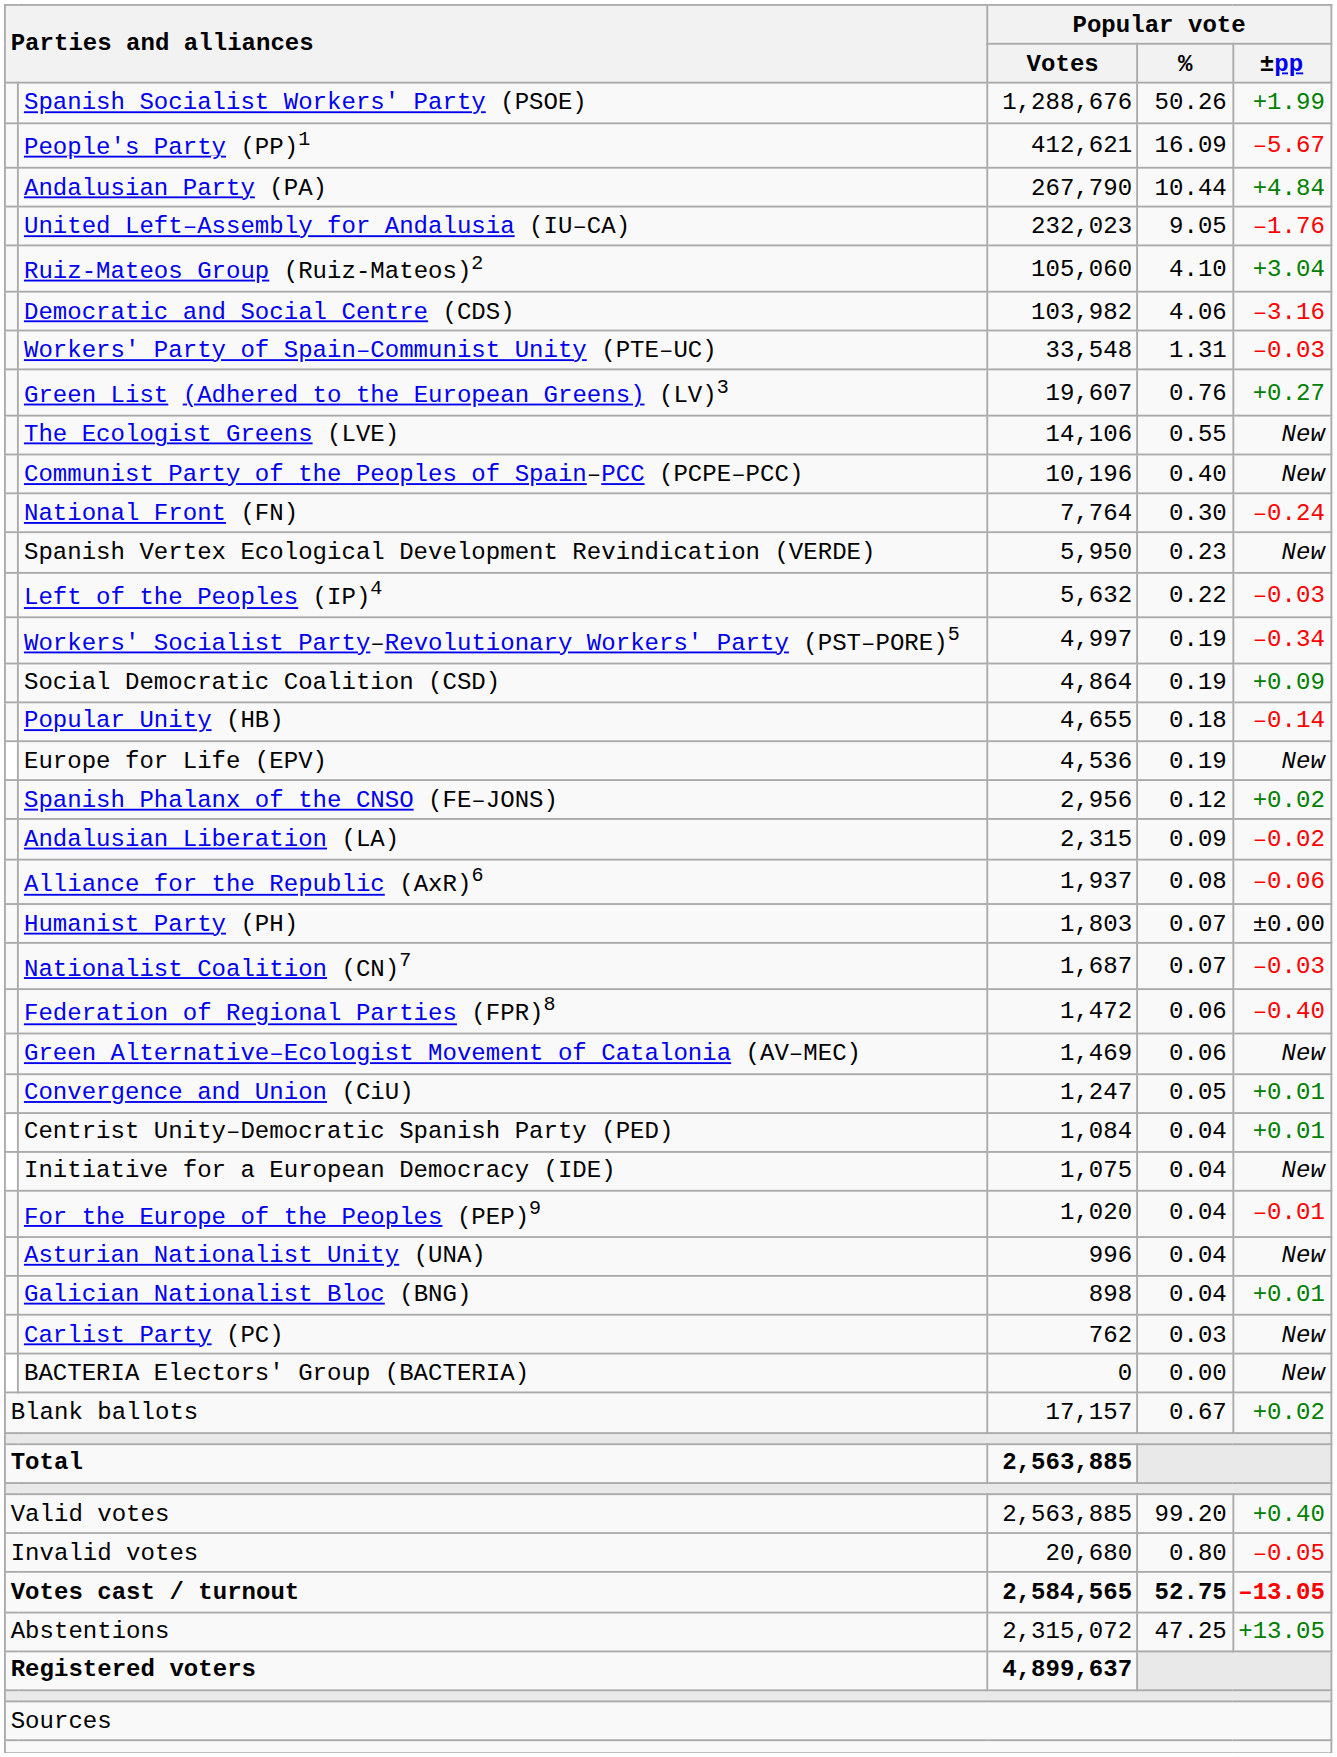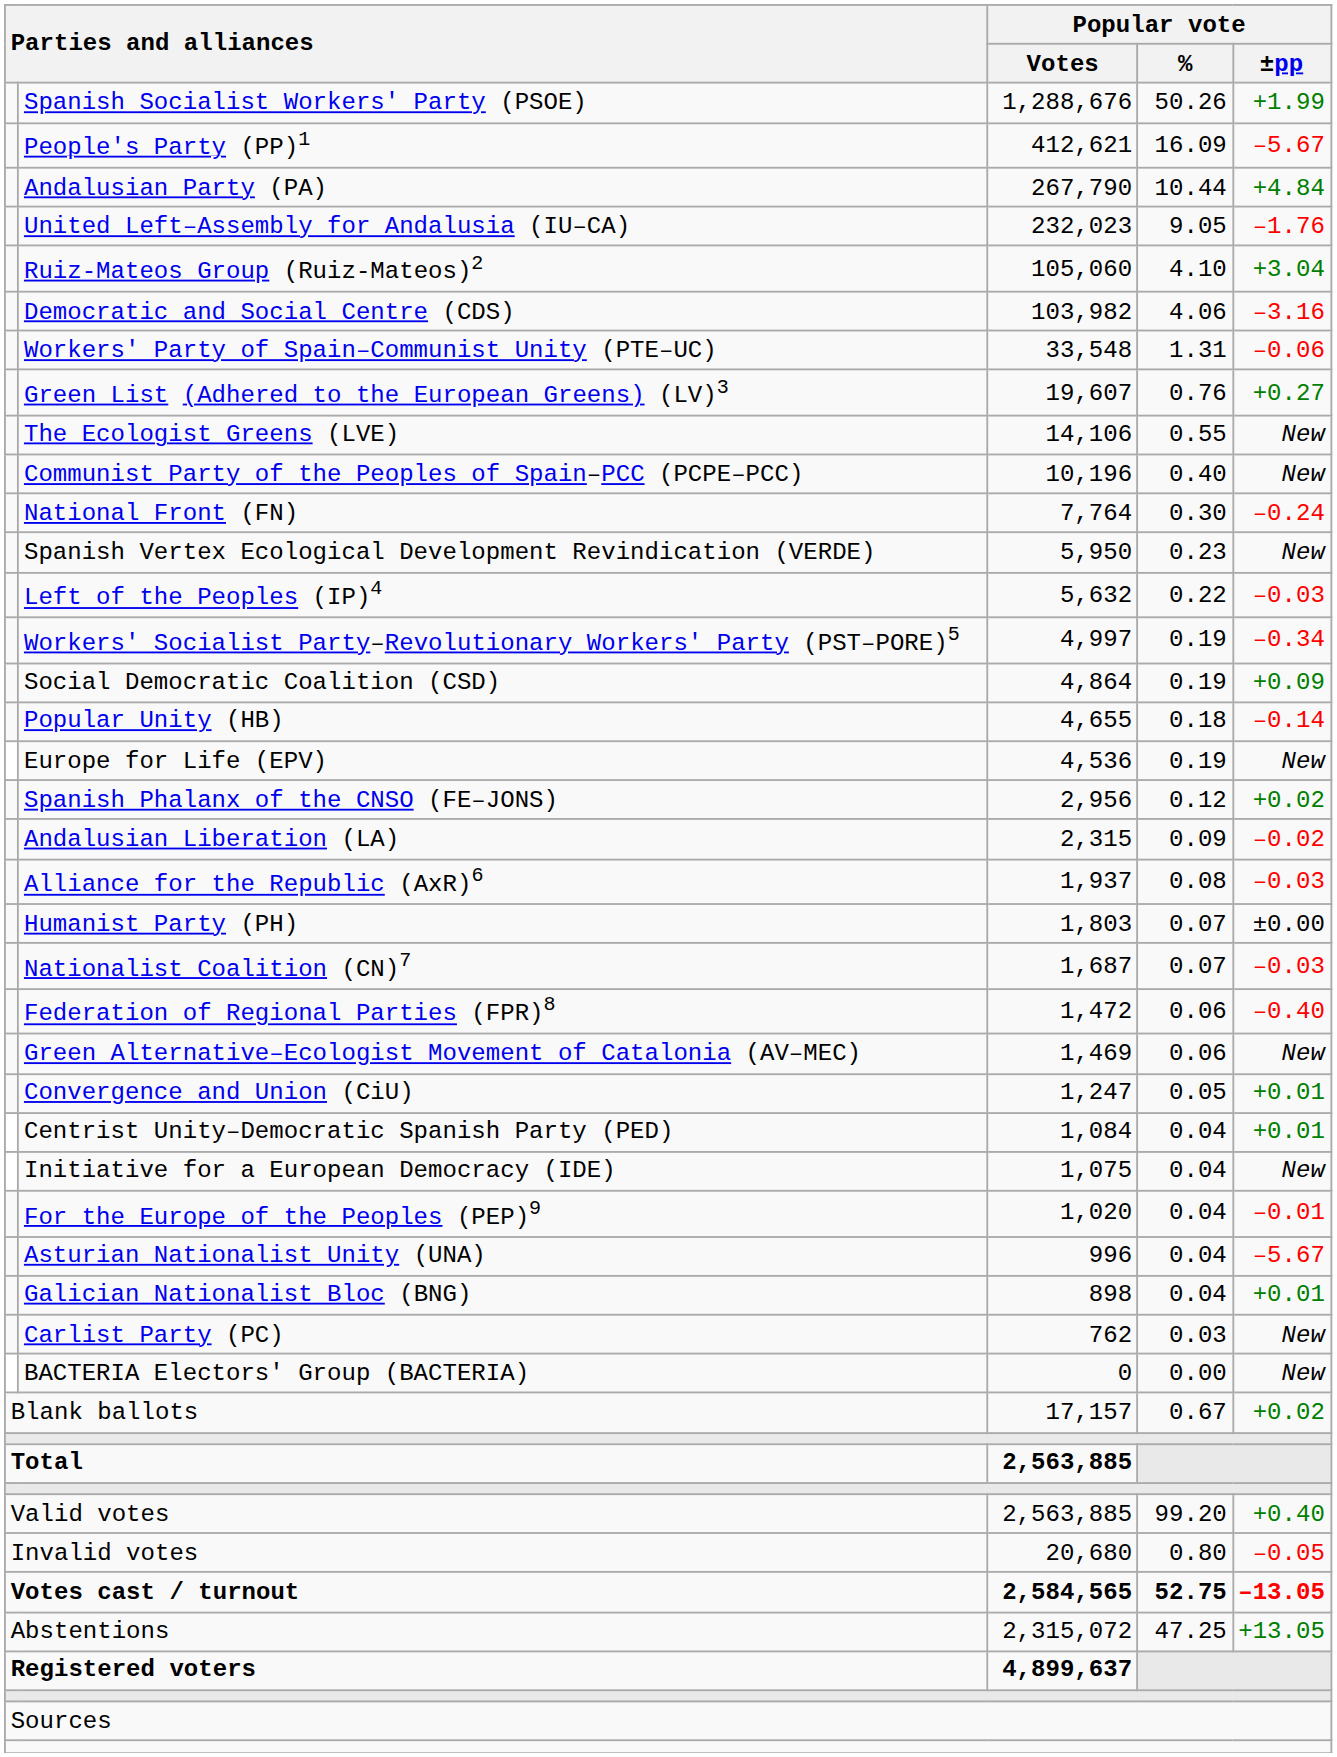Workers' Party of Spain–Communist Unity (PTE–UC) | Popular vote / ±pp: –0.03 -> –0.06
Alliance for the Republic (AxR)6 | Popular vote / ±pp: –0.06 -> –0.03
Asturian Nationalist Unity (UNA) | Popular vote / ±pp: New -> –5.67
